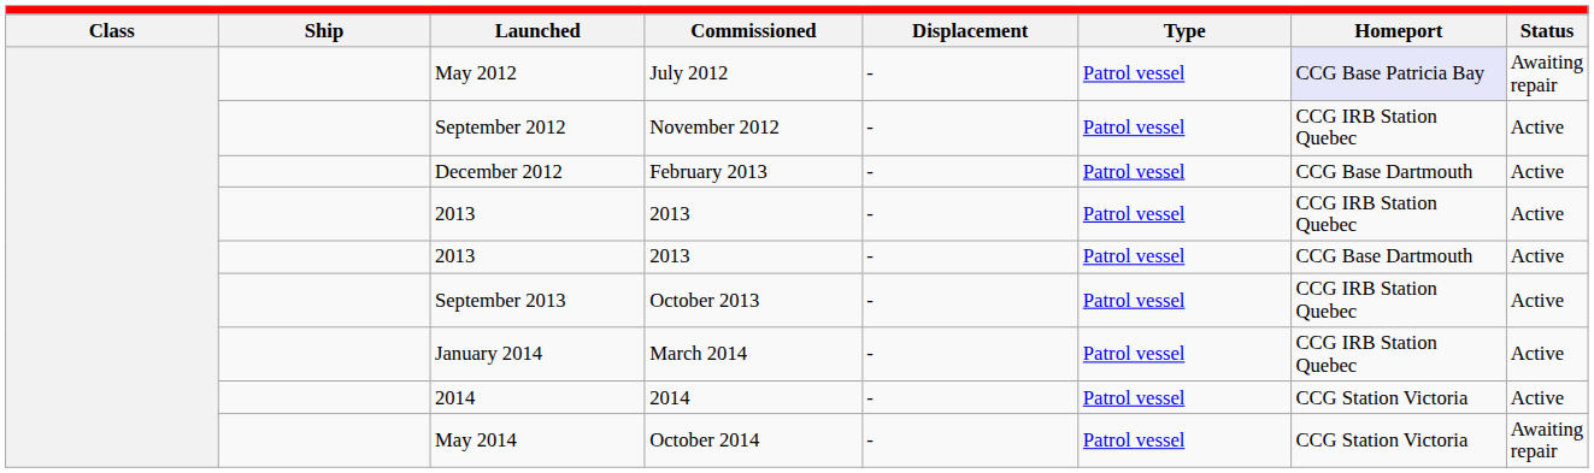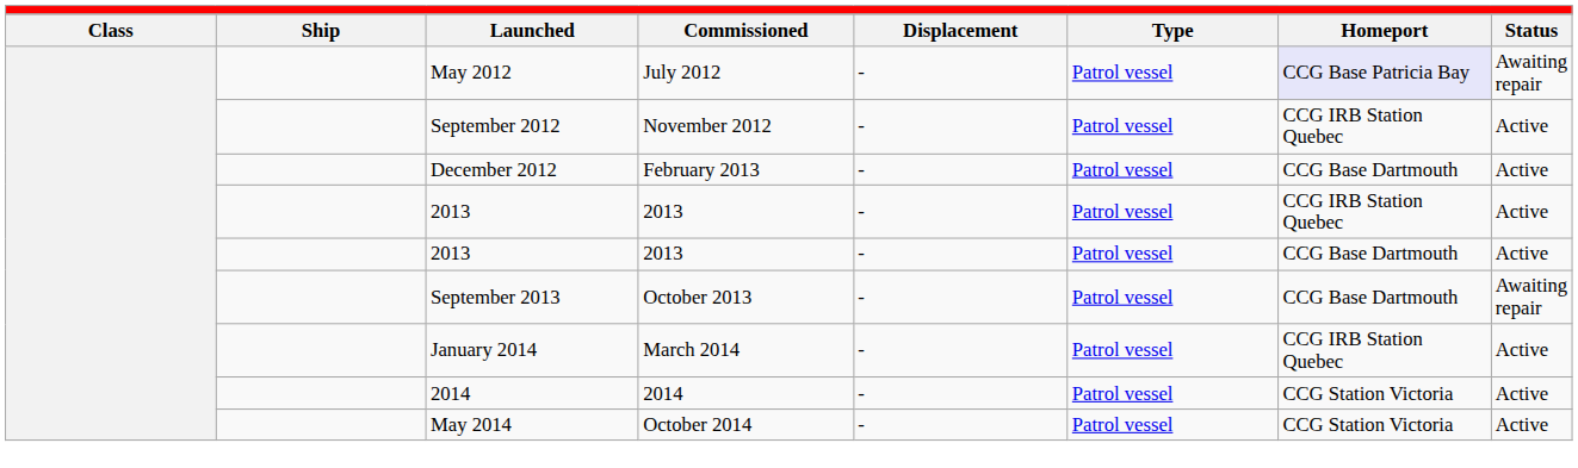September 2013 | Homeport: CCG IRB Station Quebec -> CCG Base Dartmouth
September 2013 | Status: Active -> Awaiting repair
May 2014 | Status: Awaiting repair -> Active
